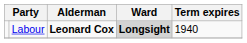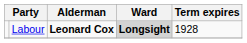Labour | Term expires: 1940 -> 1928
